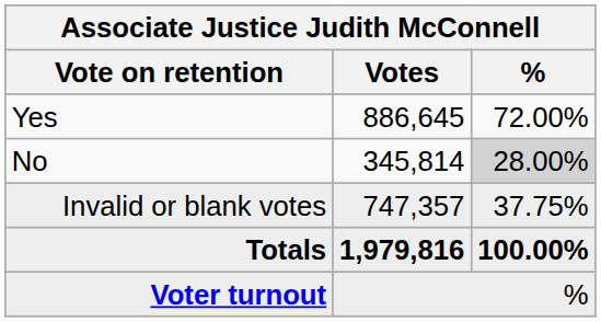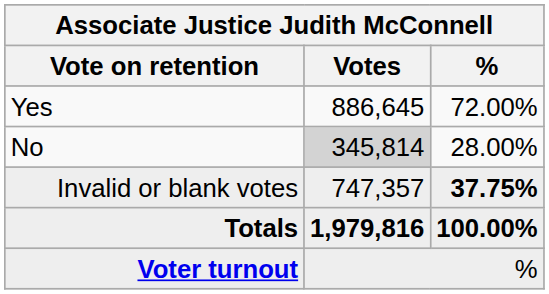No | Votes: no background -> lightgrey background
No | %: lightgrey background -> no background
Invalid or blank votes | %: normal -> bold
